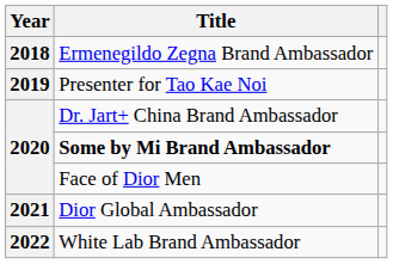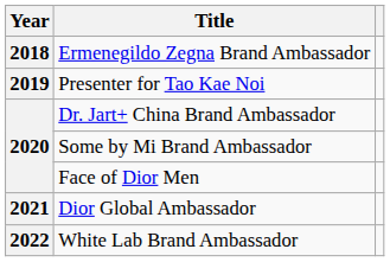Some by Mi Brand Ambassador | Title: bold -> normal
